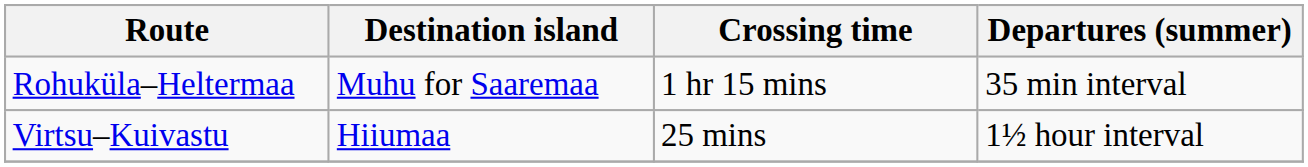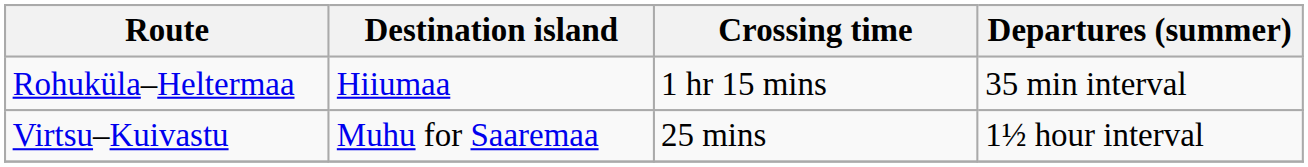Rohuküla–Heltermaa | Destination island: Muhu for Saaremaa -> Hiiumaa
Virtsu–Kuivastu | Destination island: Hiiumaa -> Muhu for Saaremaa
